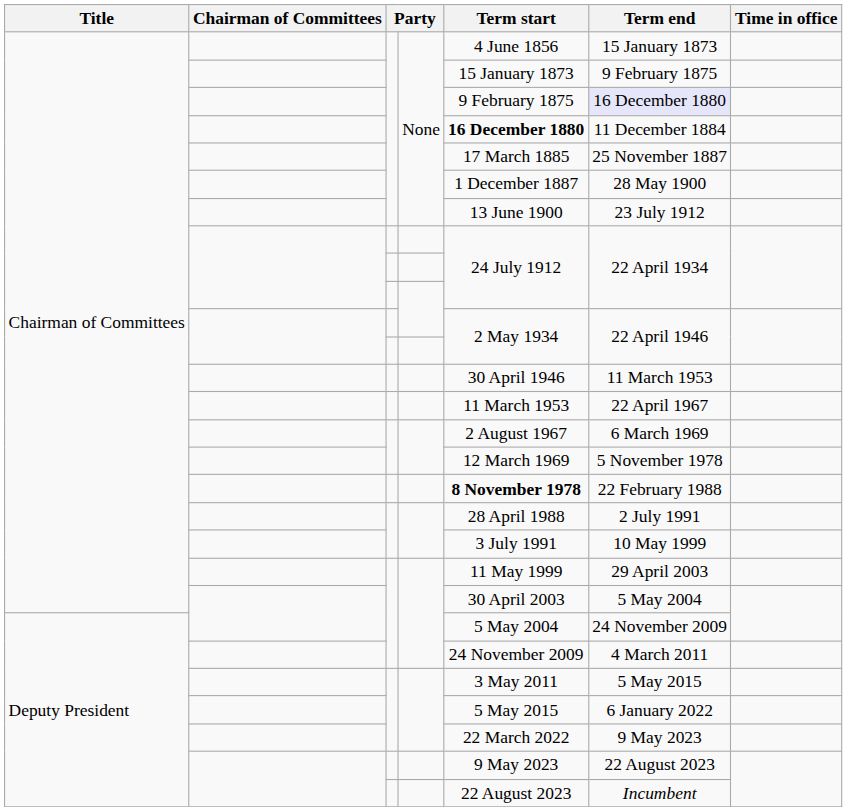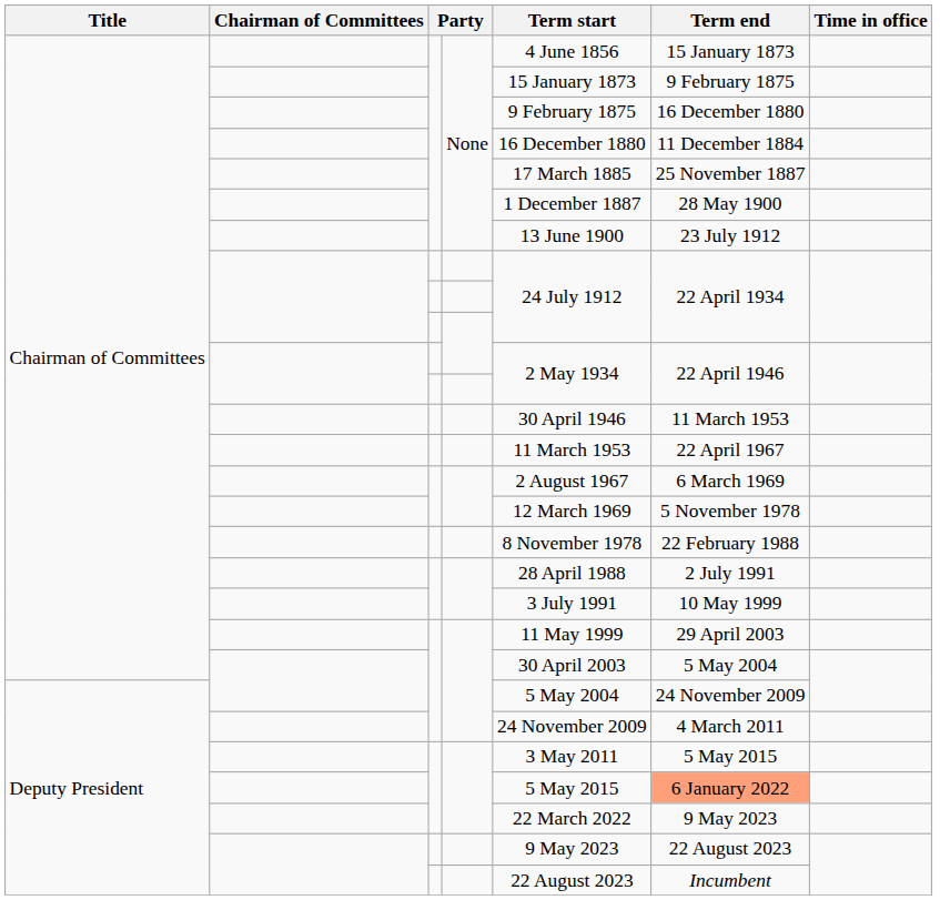row 4 | Term end: lavender background -> no background
row 5 | Term start: bold -> normal
row 18 | Term start: bold -> normal
row 26 | Term end: no background -> lightsalmon background
